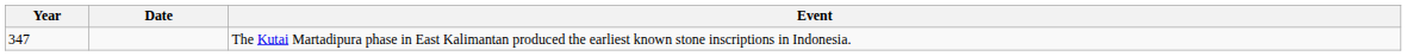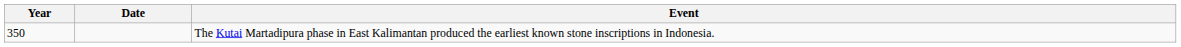row 2 | Year: 347 -> 350
